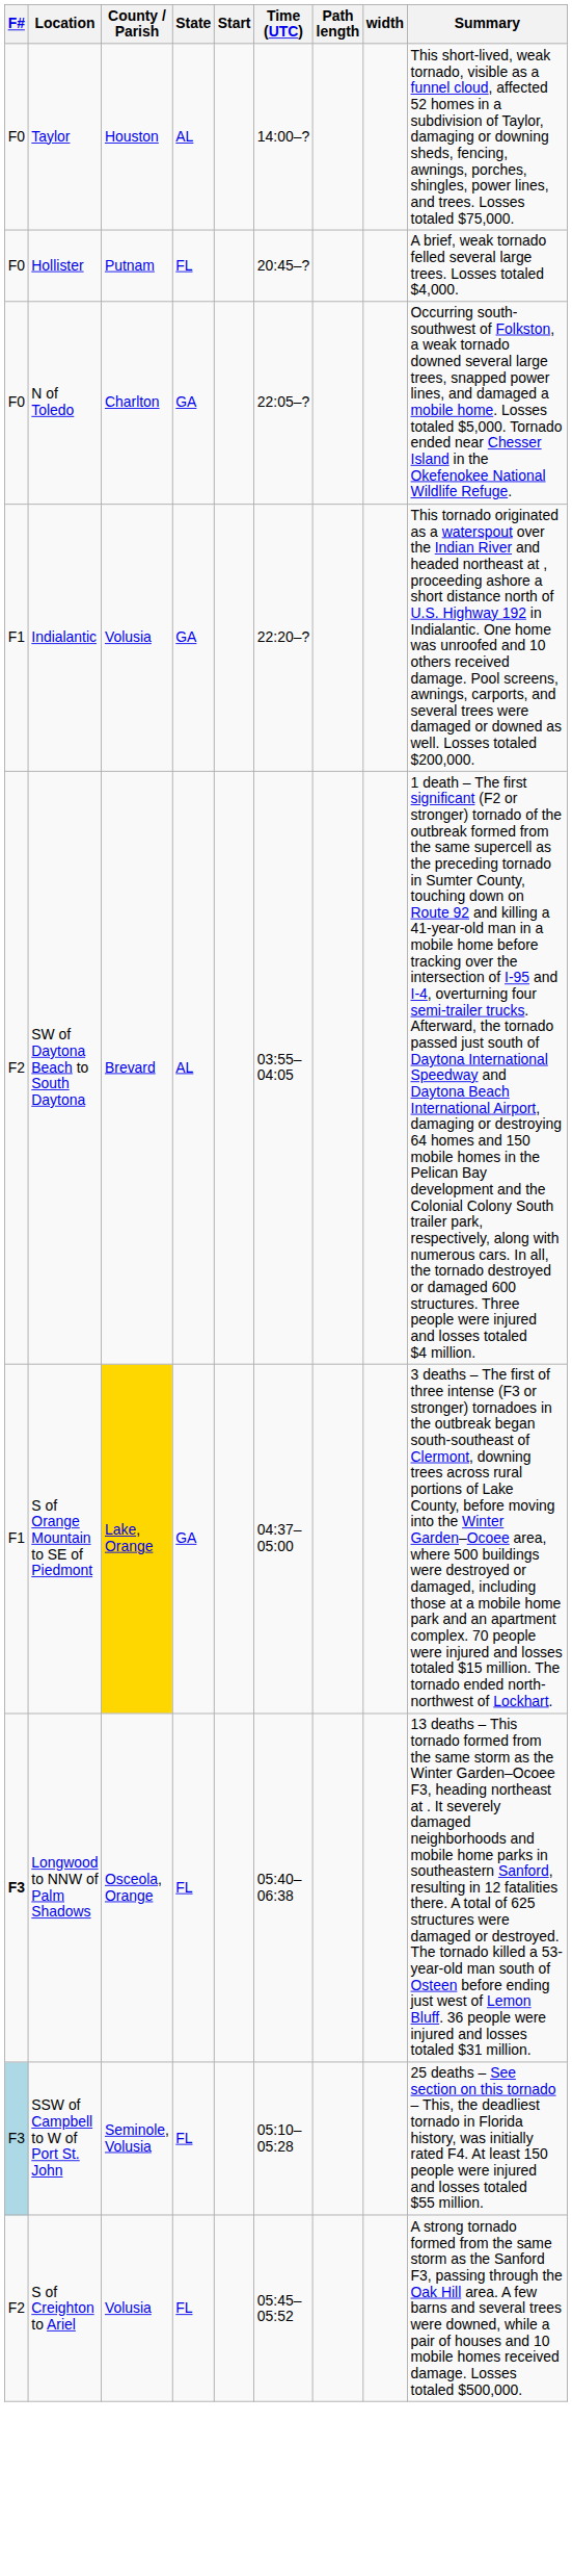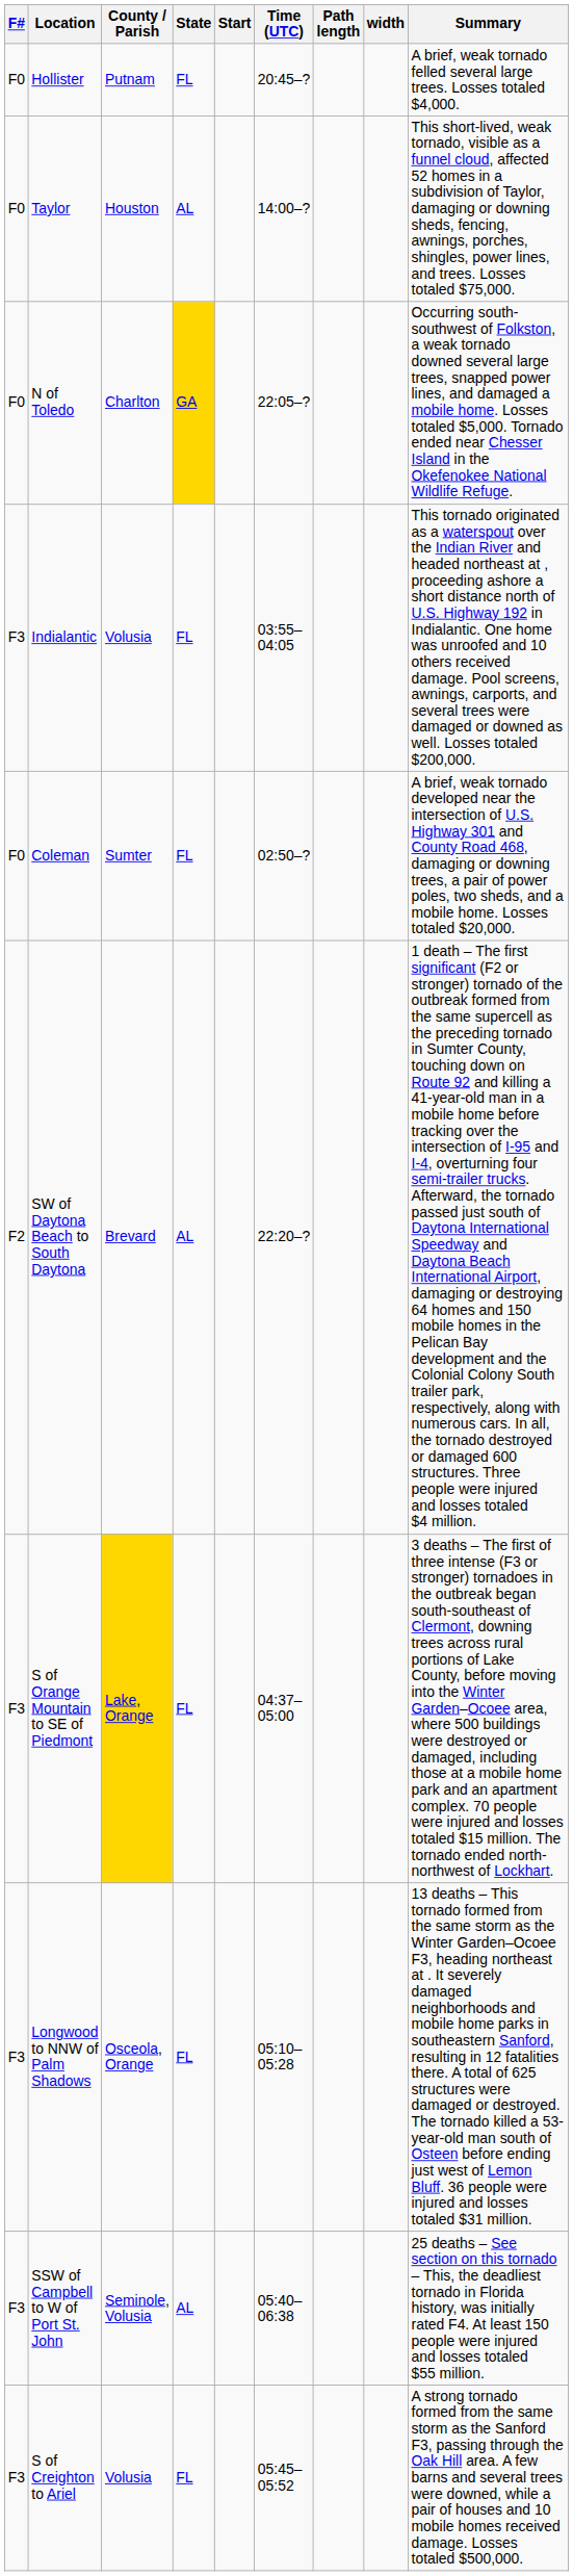rows swapped: Taylor <-> Hollister
N of Toledo | State: no background -> gold background
Indialantic | F#: F1 -> F3
Indialantic | State: GA -> FL
Indialantic | Time (UTC): 22:20–? -> 03:55–04:05
+ row: F0 | Coleman | Sumter | FL | 02:50–? | A brief, weak tornado developed near the intersection of U.S. Highway 301 and County Road 468, damaging or downing trees, a pair of power poles, two sheds, and a mobile home. Losses totaled $20,000.
SW of Daytona Beach to South Daytona | Time (UTC): 03:55–04:05 -> 22:20–?
S of Orange Mountain to SE of Piedmont | F#: F1 -> F3
S of Orange Mountain to SE of Piedmont | State: GA -> FL
Longwood to NNW of Palm Shadows | F#: bold -> normal
Longwood to NNW of Palm Shadows | Time (UTC): 05:40–06:38 -> 05:10–05:28
SSW of Campbell to W of Port St. John | F#: lightblue background -> no background
SSW of Campbell to W of Port St. John | State: FL -> AL
SSW of Campbell to W of Port St. John | Time (UTC): 05:10–05:28 -> 05:40–06:38
S of Creighton to Ariel | F#: F2 -> F3
